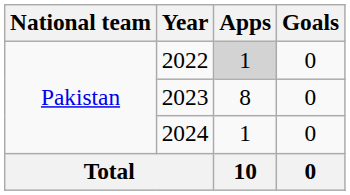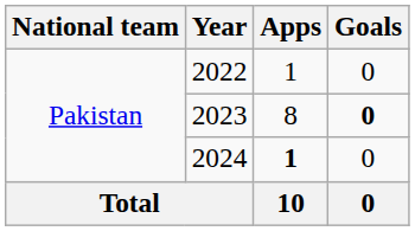2022 | Apps: lightgrey background -> no background
2023 | Goals: normal -> bold
2024 | Apps: normal -> bold
